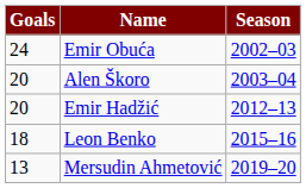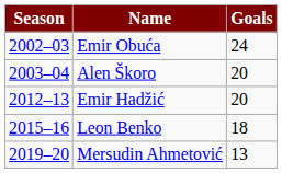columns swapped: Season <-> Goals
